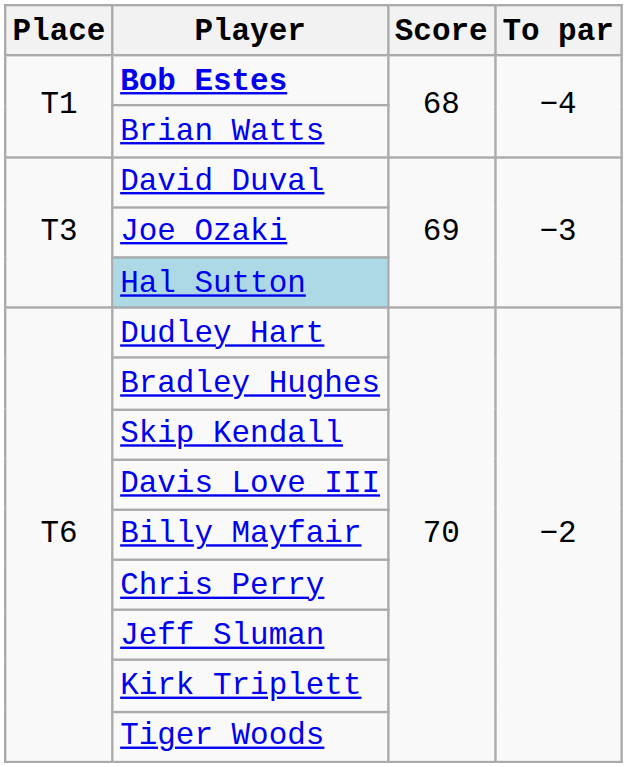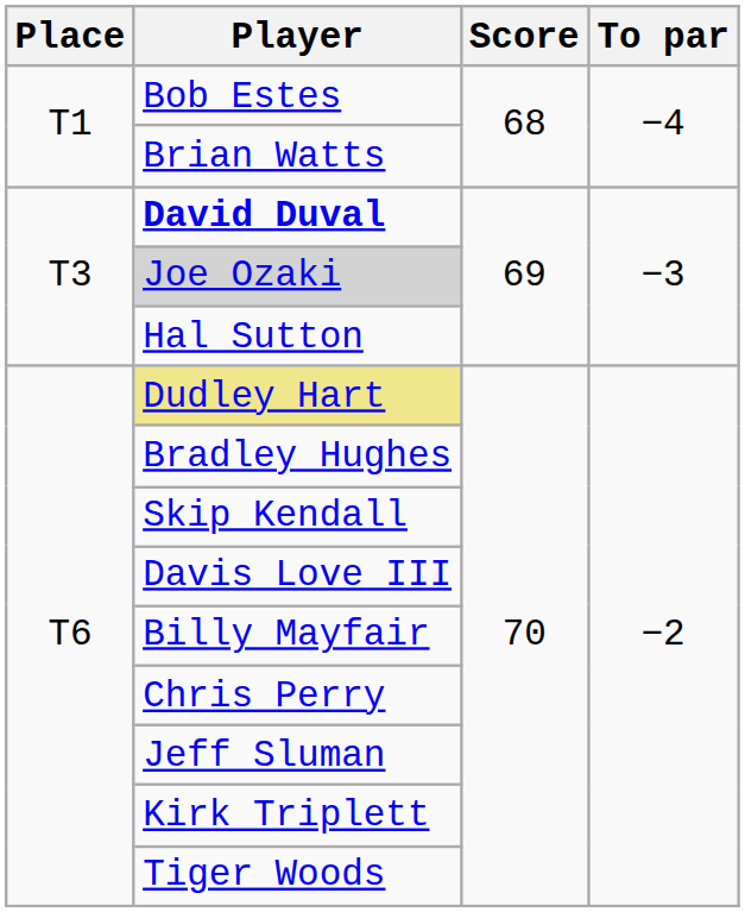Bob Estes | Player: bold -> normal
David Duval | Player: normal -> bold
Joe Ozaki | Player: no background -> lightgrey background
Hal Sutton | Player: lightblue background -> no background
Dudley Hart | Player: no background -> khaki background
